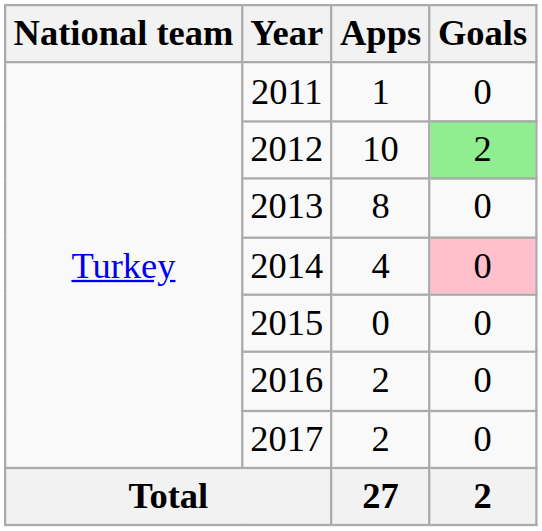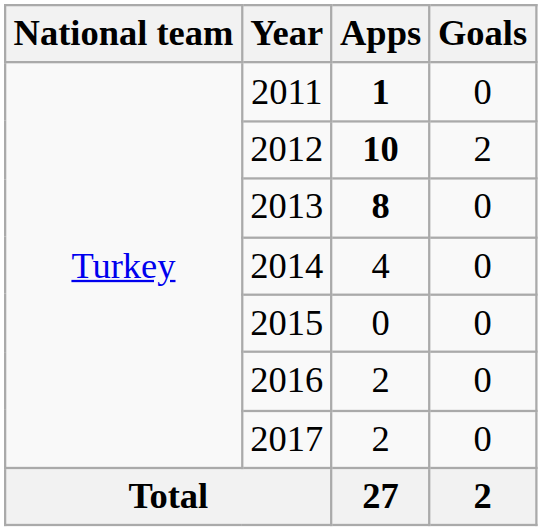2011 | Apps: normal -> bold
2012 | Apps: normal -> bold
2012 | Goals: lightgreen background -> no background
2013 | Apps: normal -> bold
2014 | Goals: pink background -> no background
